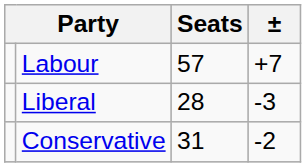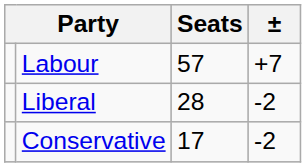Liberal | ±: -3 -> -2
Conservative | Seats: 31 -> 17
